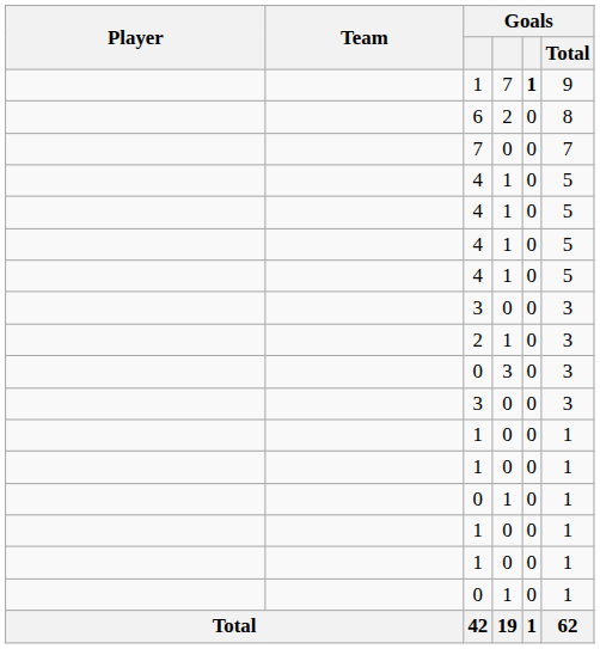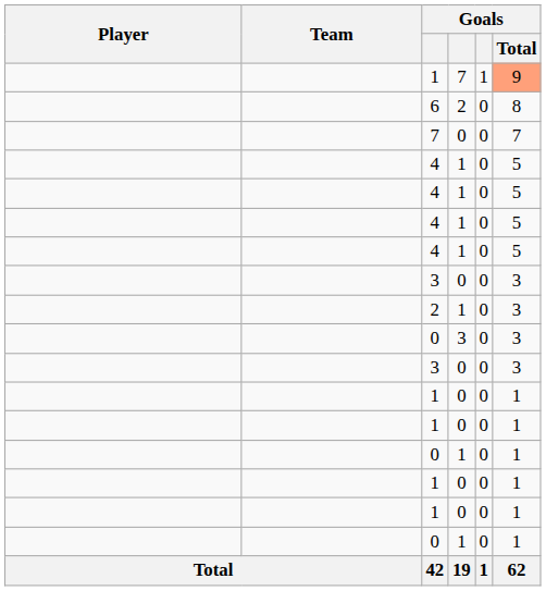1 / 7 | column 5: bold -> normal
1 / 7 | Goals / Total: no background -> lightsalmon background
